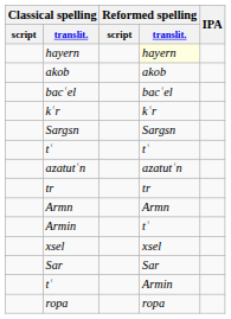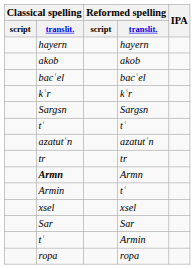row 3 | Reformed spelling / translit.: lightyellow background -> no background
row 11 | Classical spelling / translit.: normal -> bold
